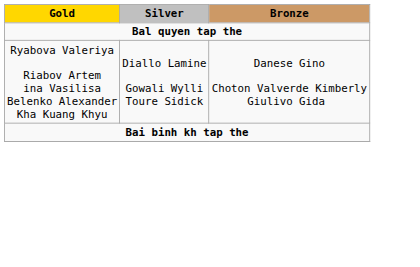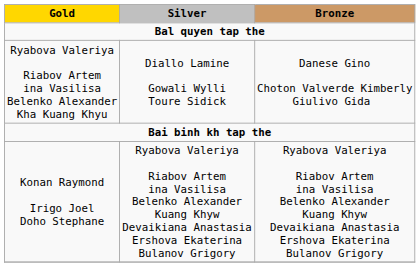+ row: Konan Raymond Irigo Joel Doho Stephane | Ryabova Valeriya Riabov Artem ina Vasilisa Belenko Alexander Kuang Khyw Devaikiana Anastasia Ershova Ekaterina Bulanov Grigory | Ryabova Valeriya Riabov Artem ina Vasilisa Belenko Alexander Kuang Khyw Devaikiana Anastasia Ershova Ekaterina Bulanov Grigory
